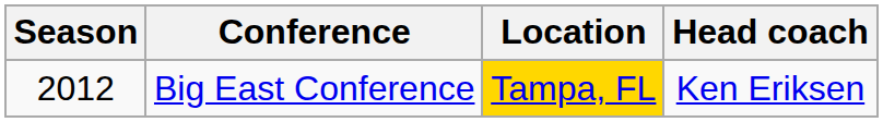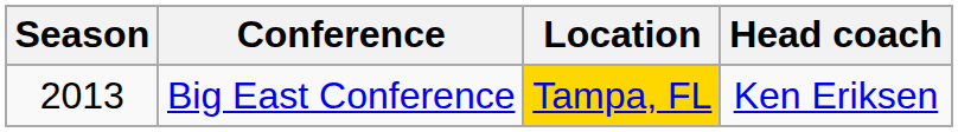Big East Conference | Season: 2012 -> 2013
